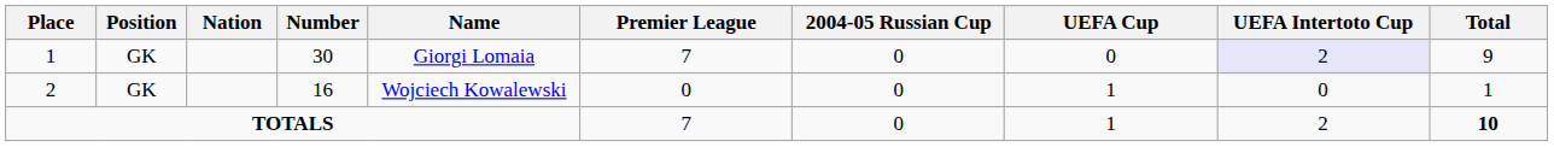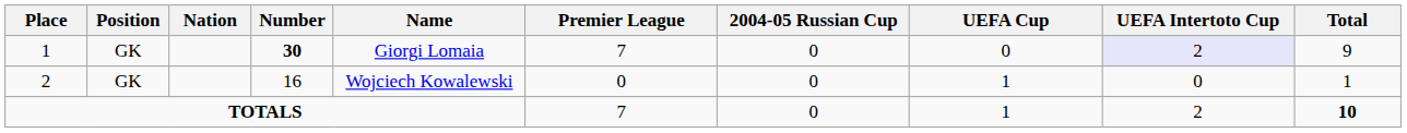row 2 | Number: normal -> bold
